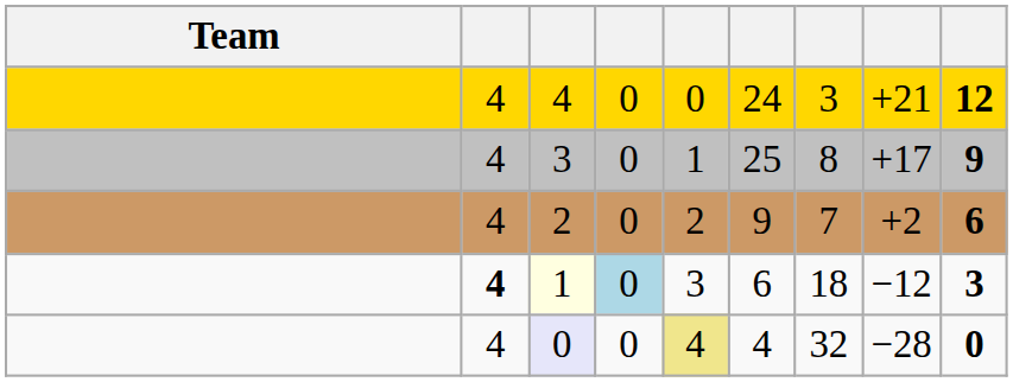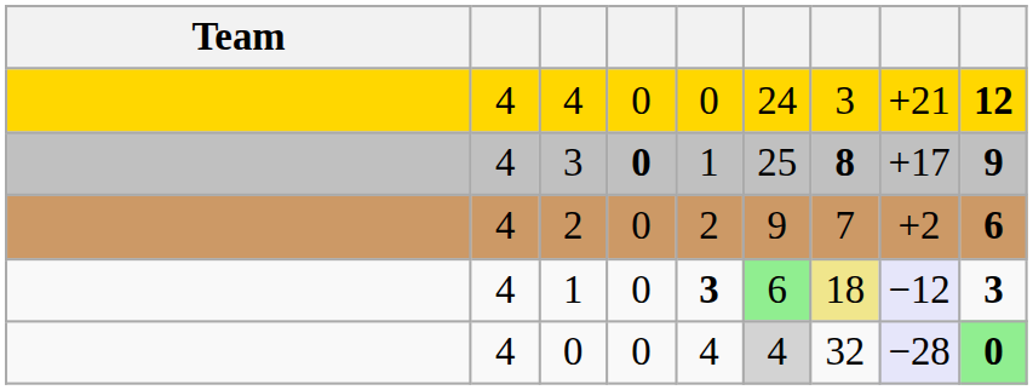row 3 | column 4: normal -> bold
row 3 | column 7: normal -> bold
row 5 | column 2: bold -> normal
row 5 | column 3: lightyellow background -> no background
row 5 | column 4: lightblue background -> no background
row 5 | column 5: normal -> bold
row 5 | column 6: no background -> lightgreen background
row 5 | column 7: no background -> khaki background
row 5 | column 8: no background -> lavender background
row 6 | column 3: lavender background -> no background
row 6 | column 5: khaki background -> no background
row 6 | column 6: no background -> lightgrey background
row 6 | column 8: no background -> lavender background
row 6 | column 9: no background -> lightgreen background
